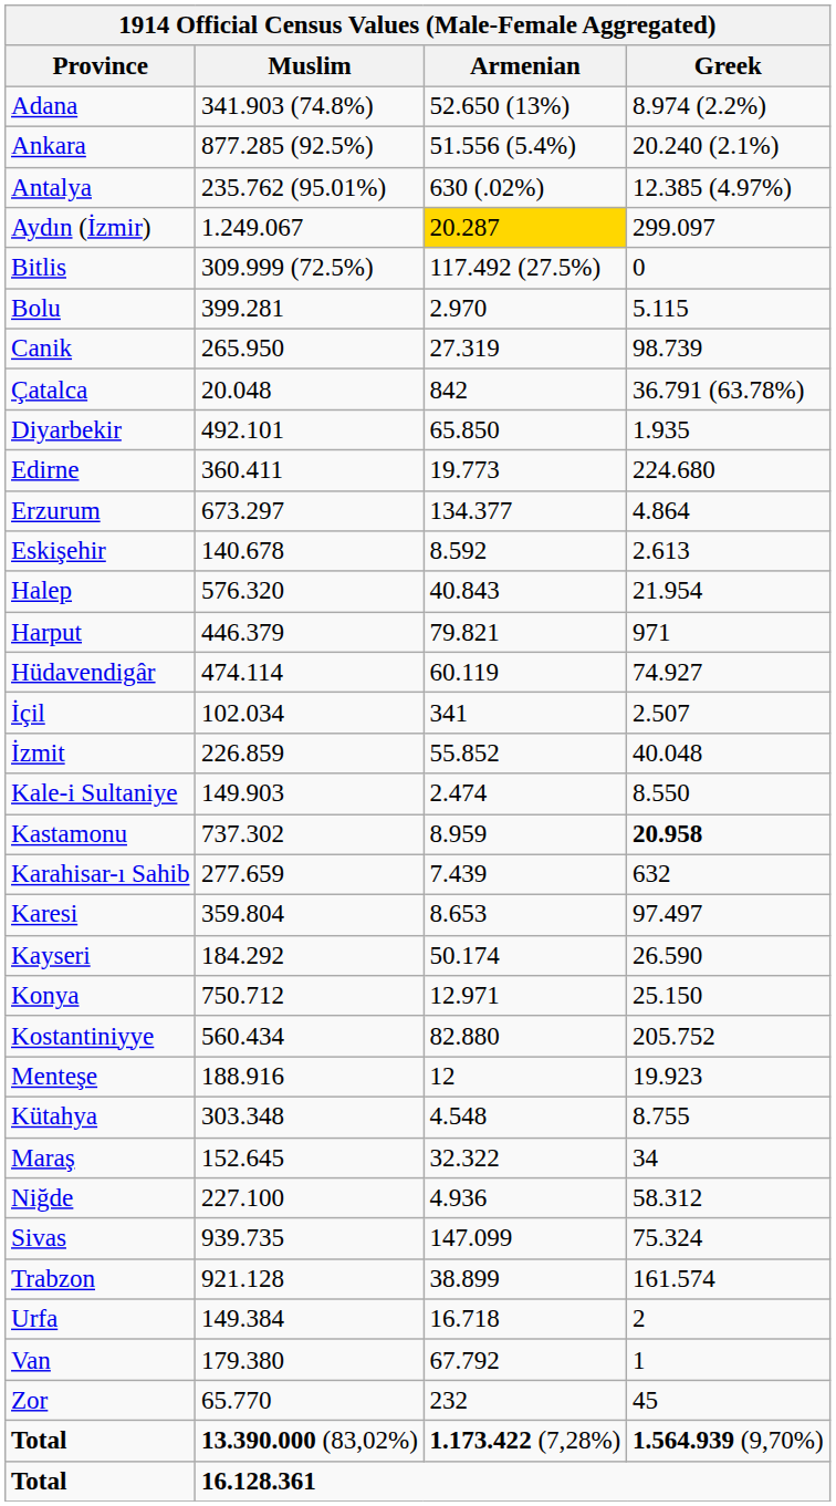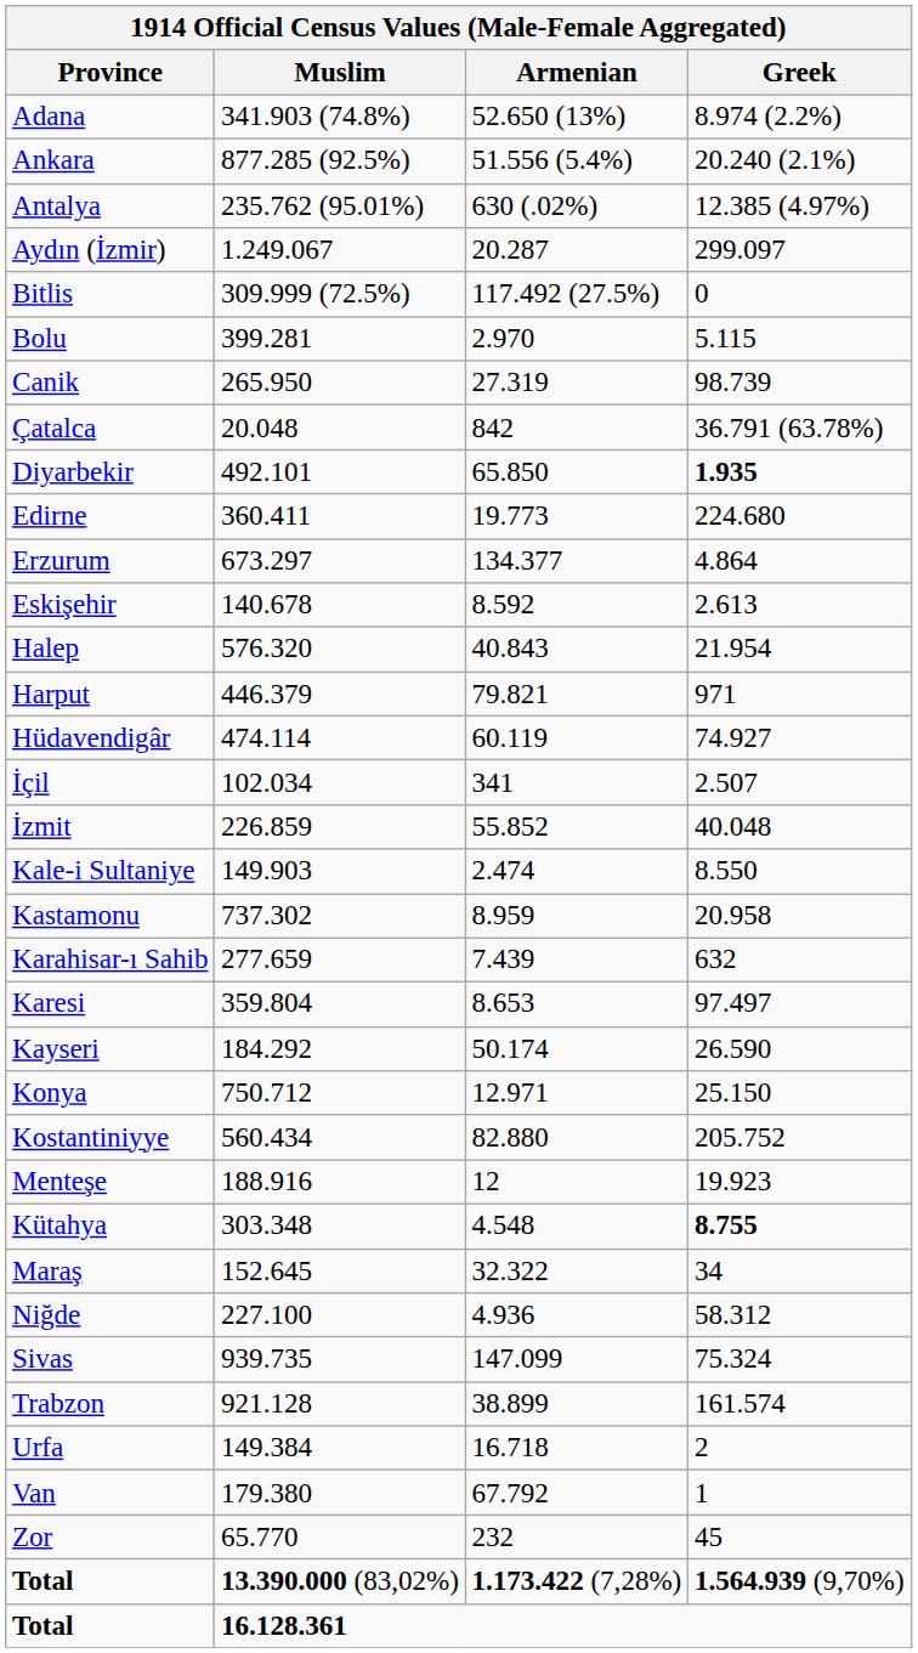Aydın (İzmir) | Armenian: gold background -> no background
Diyarbekir | Greek: normal -> bold
Kastamonu | Greek: bold -> normal
Kütahya | Greek: normal -> bold
